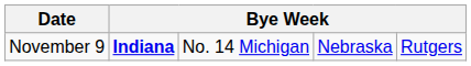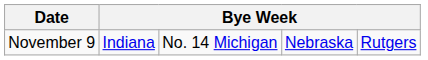November 9 | column 2: bold -> normal
